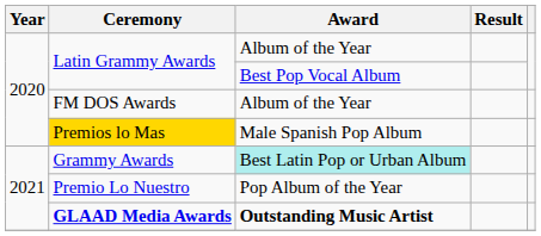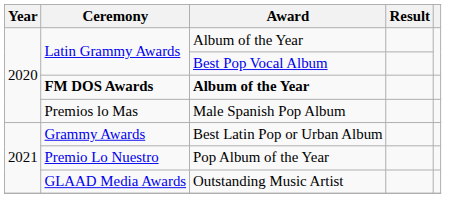FM DOS Awards | Ceremony: normal -> bold
FM DOS Awards | Award: normal -> bold
Premios lo Mas | Ceremony: gold background -> no background
Grammy Awards | Award: paleturquoise background -> no background
GLAAD Media Awards | Ceremony: bold -> normal
GLAAD Media Awards | Award: bold -> normal
